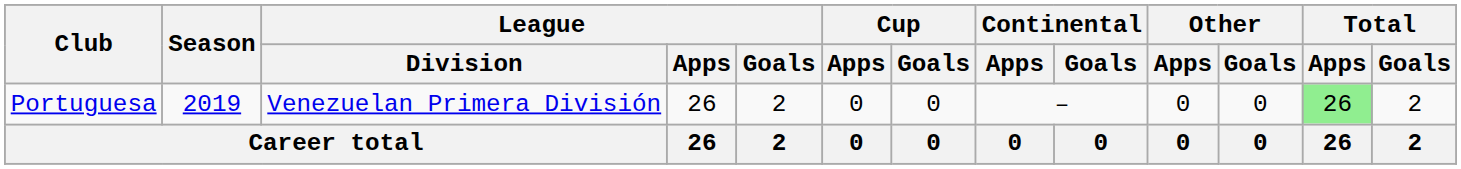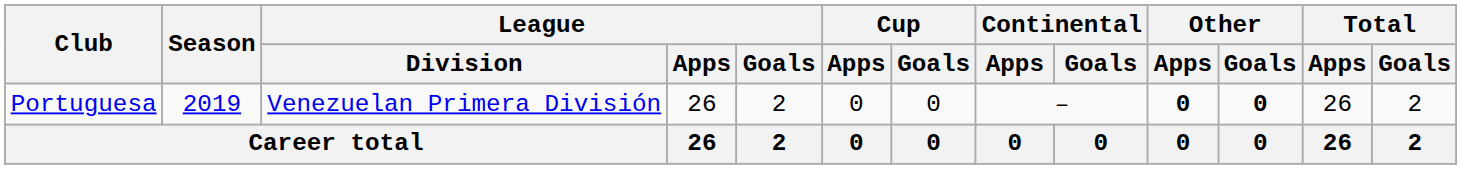Portuguesa | Other / Apps: normal -> bold
Portuguesa | Other / Goals: normal -> bold
Portuguesa | Total / Apps: lightgreen background -> no background
